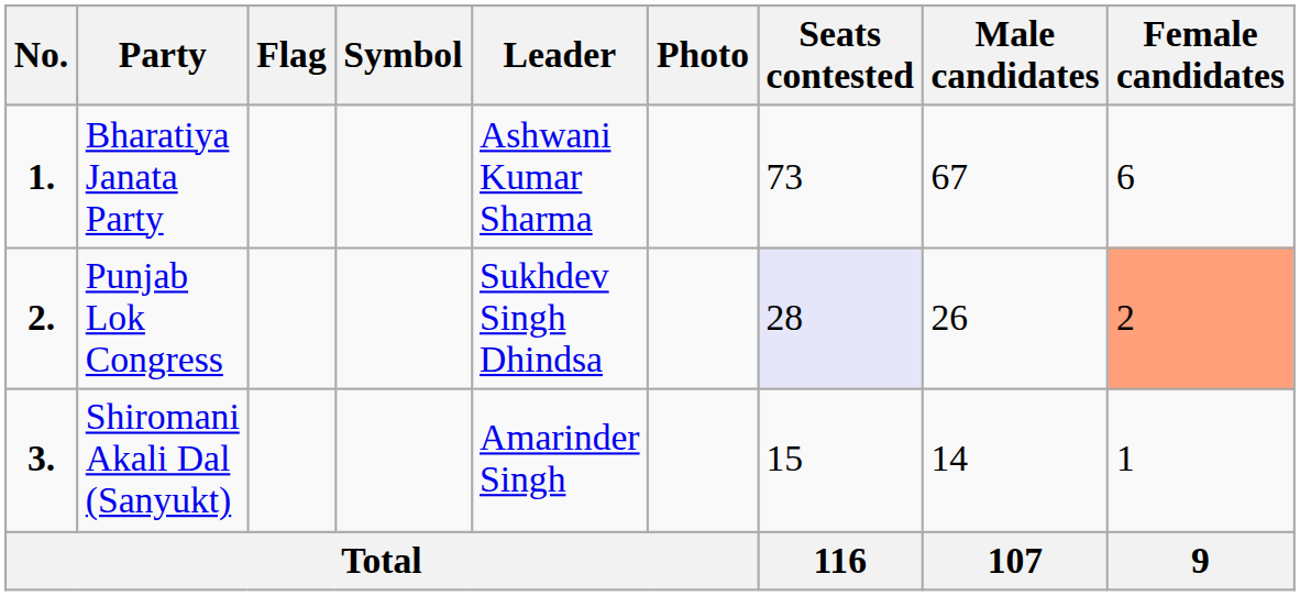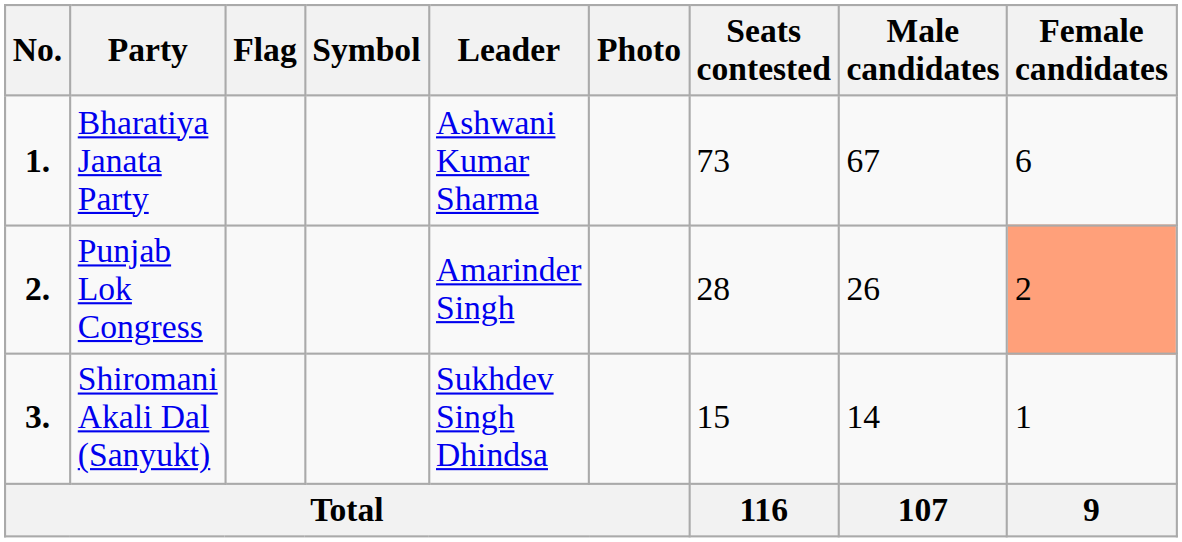Punjab Lok Congress | Leader: Sukhdev Singh Dhindsa -> Amarinder Singh
Punjab Lok Congress | Seats contested: lavender background -> no background
Shiromani Akali Dal (Sanyukt) | Leader: Amarinder Singh -> Sukhdev Singh Dhindsa
